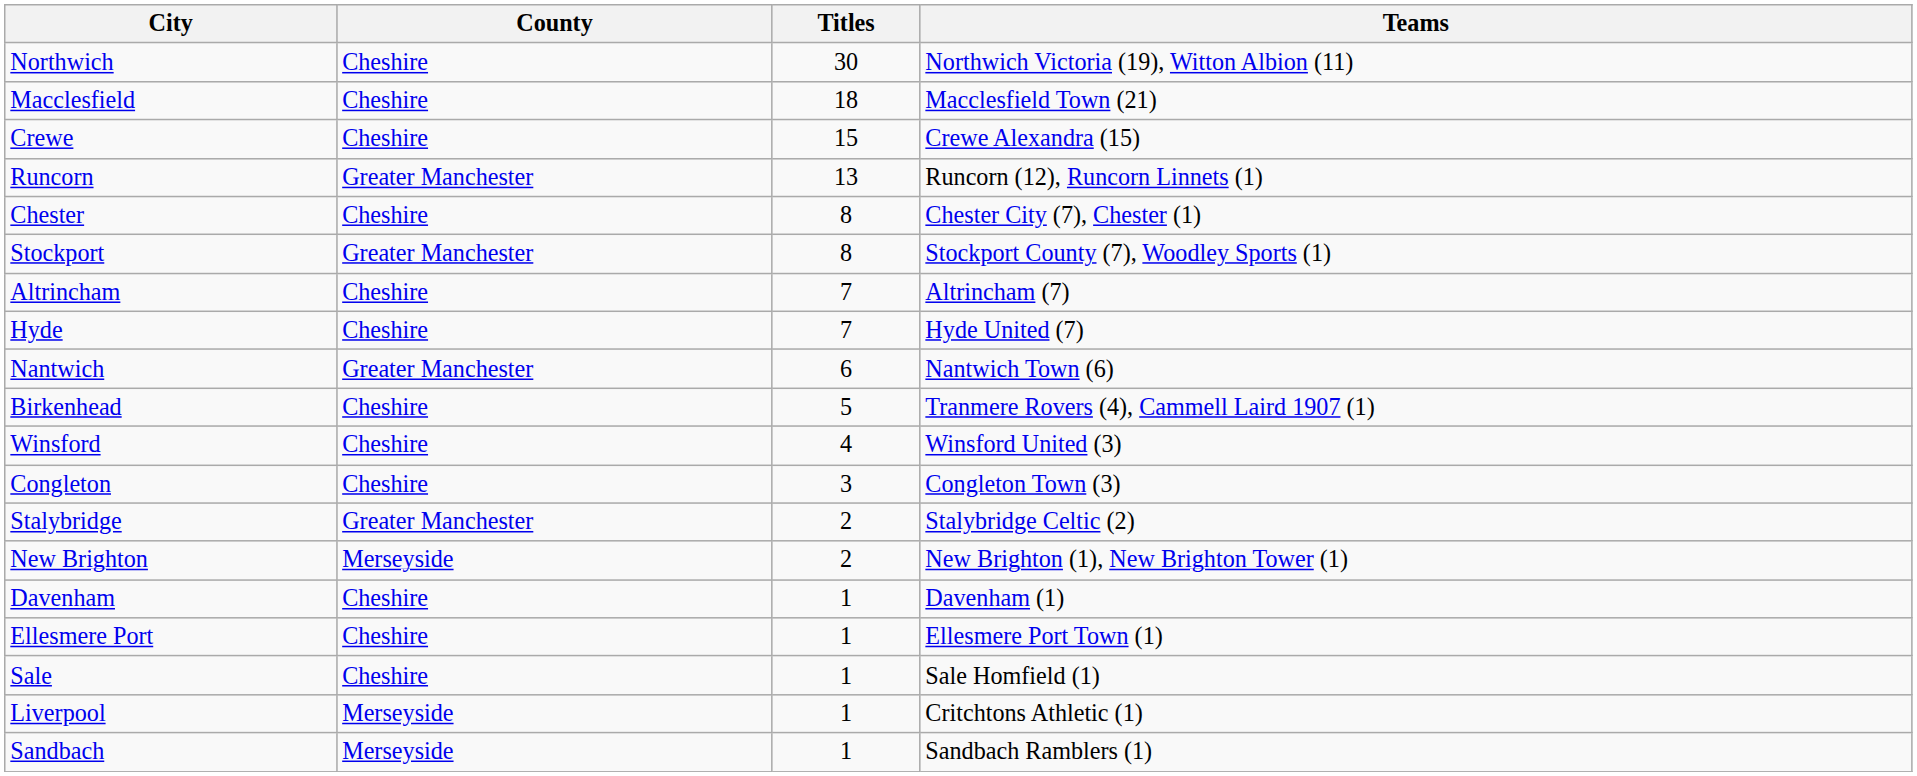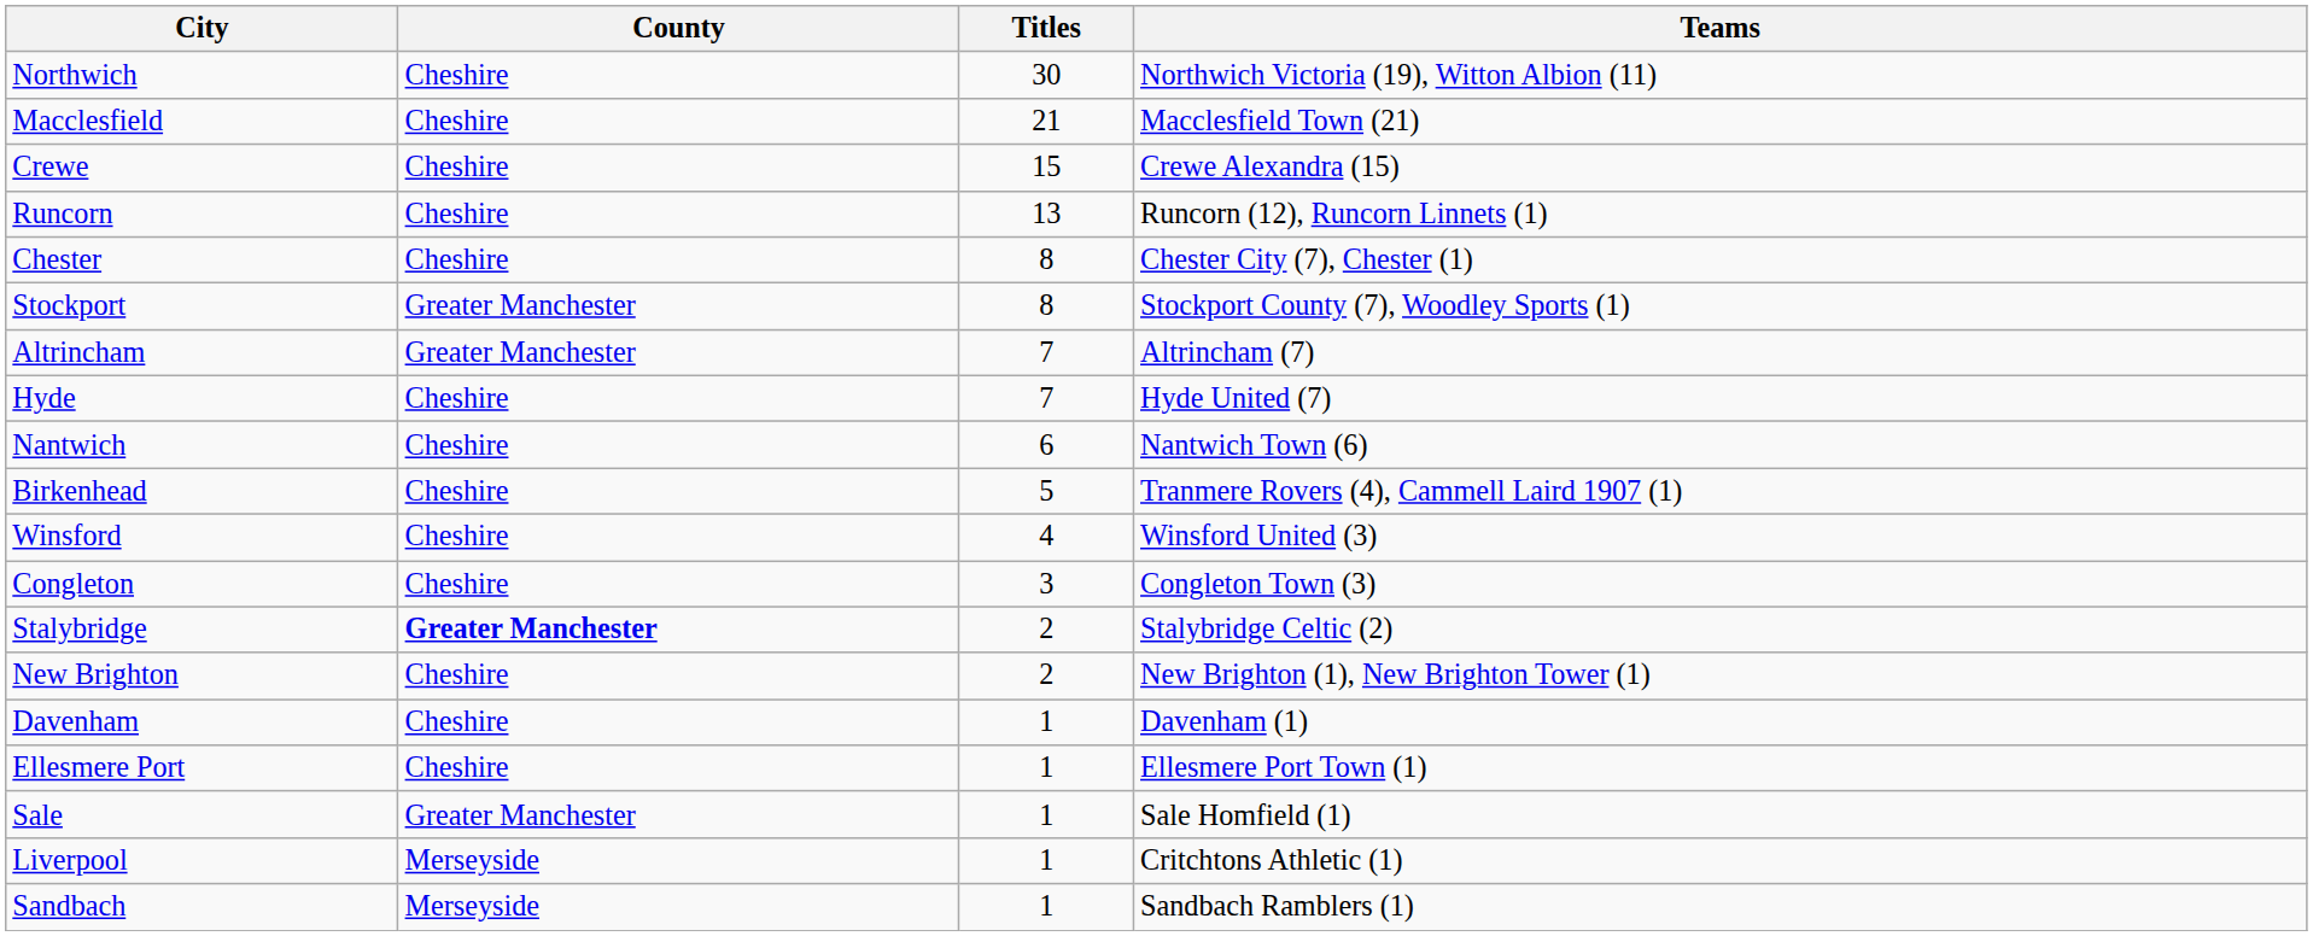Macclesfield | Titles: 18 -> 21
Runcorn | County: Greater Manchester -> Cheshire
Altrincham | County: Cheshire -> Greater Manchester
Nantwich | County: Greater Manchester -> Cheshire
Stalybridge | County: normal -> bold
New Brighton | County: Merseyside -> Cheshire
Sale | County: Cheshire -> Greater Manchester
